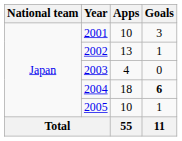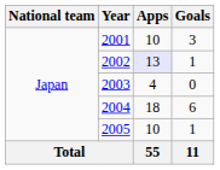2002 | Apps: no background -> lavender background
2004 | Goals: bold -> normal
